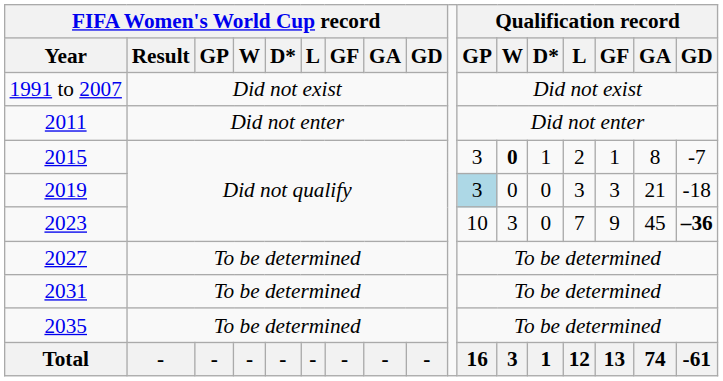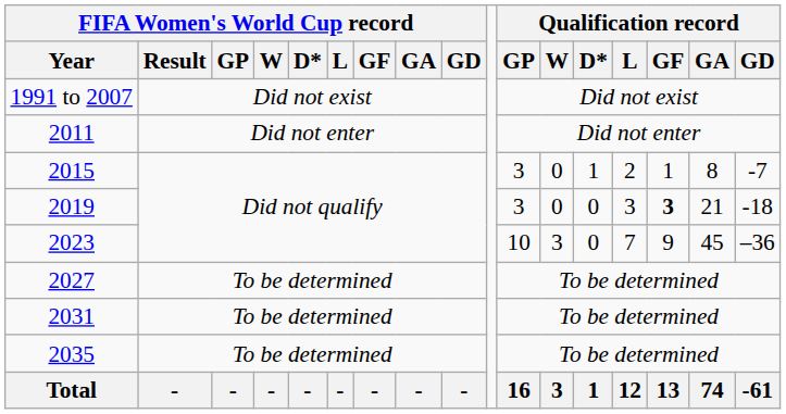2015 | Qualification record / W: bold -> normal
2019 | Qualification record / GP: lightblue background -> no background
2019 | Qualification record / GF: normal -> bold
2023 | Qualification record / GD: bold -> normal
